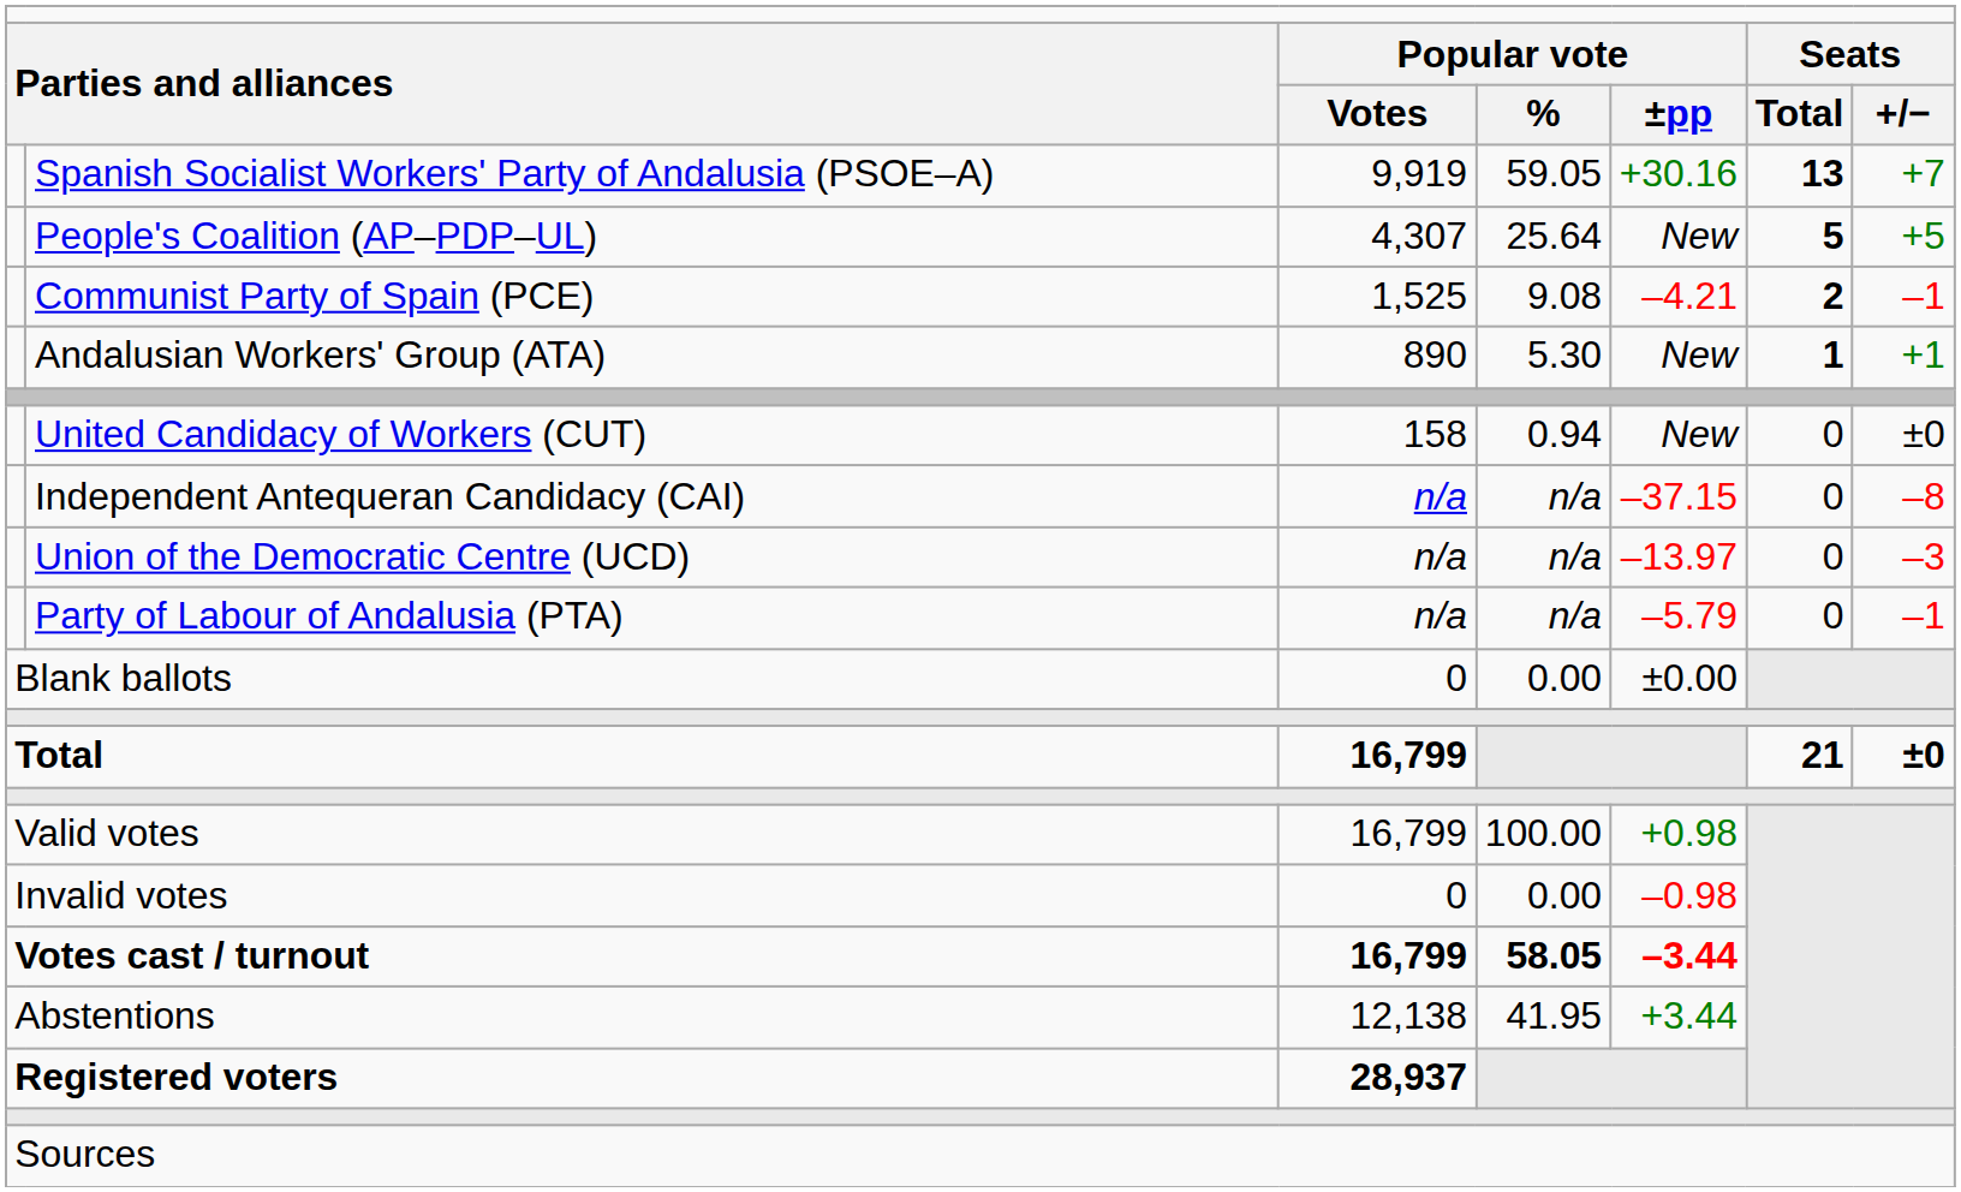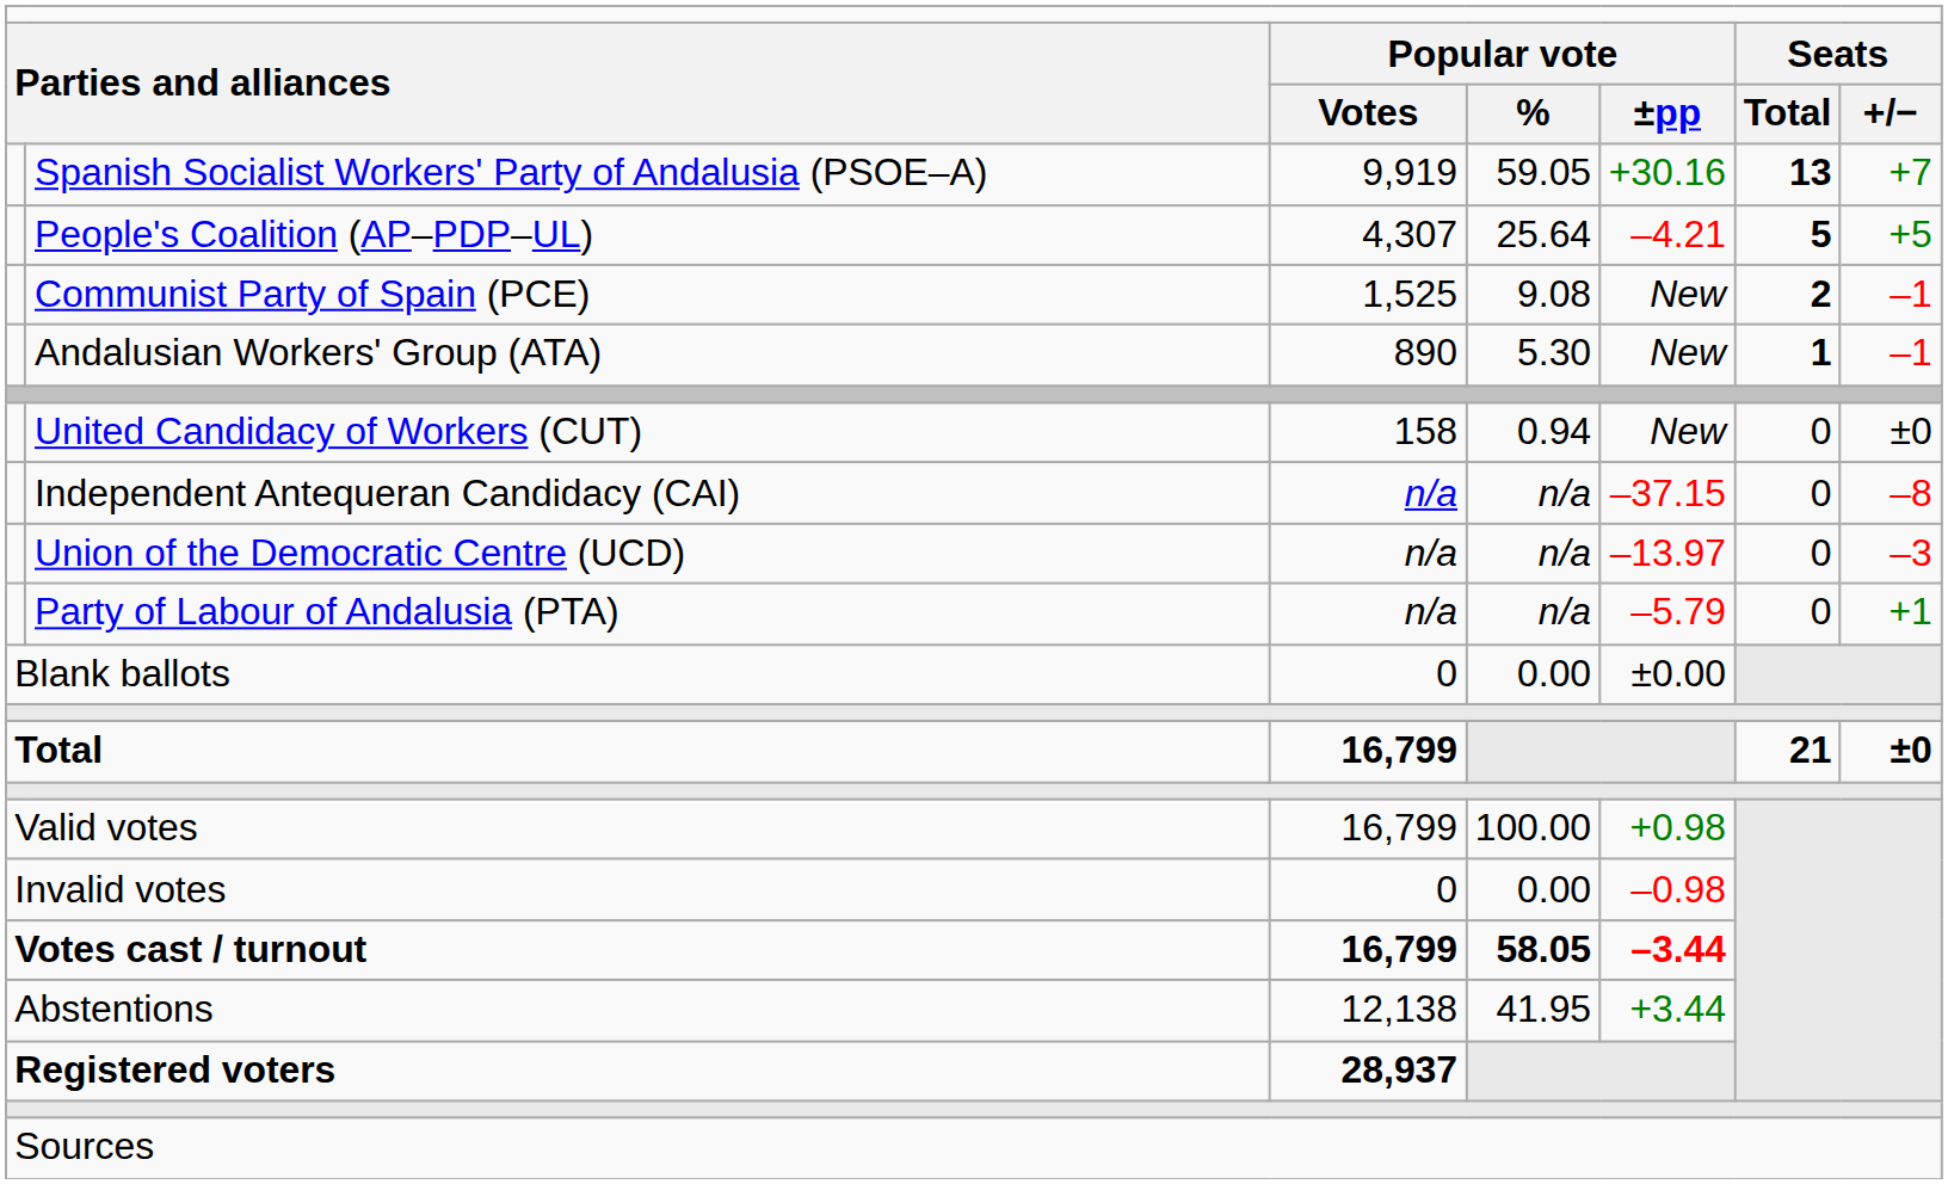People's Coalition (AP–PDP–UL) | column 5: New -> –4.21
Communist Party of Spain (PCE) | column 5: –4.21 -> New
Andalusian Workers' Group (ATA) | column 7: +1 -> –1
Party of Labour of Andalusia (PTA) | column 7: –1 -> +1
